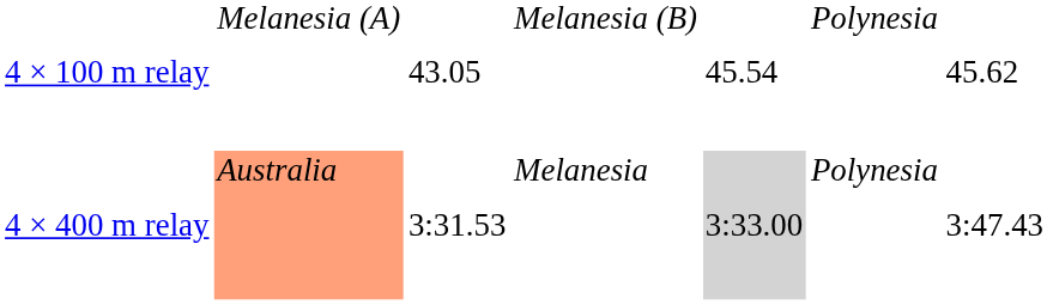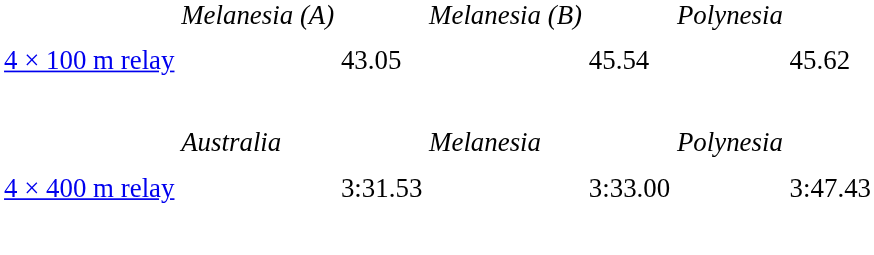4 × 400 m relay | column 2: lightsalmon background -> no background
4 × 400 m relay | column 5: lightgrey background -> no background
